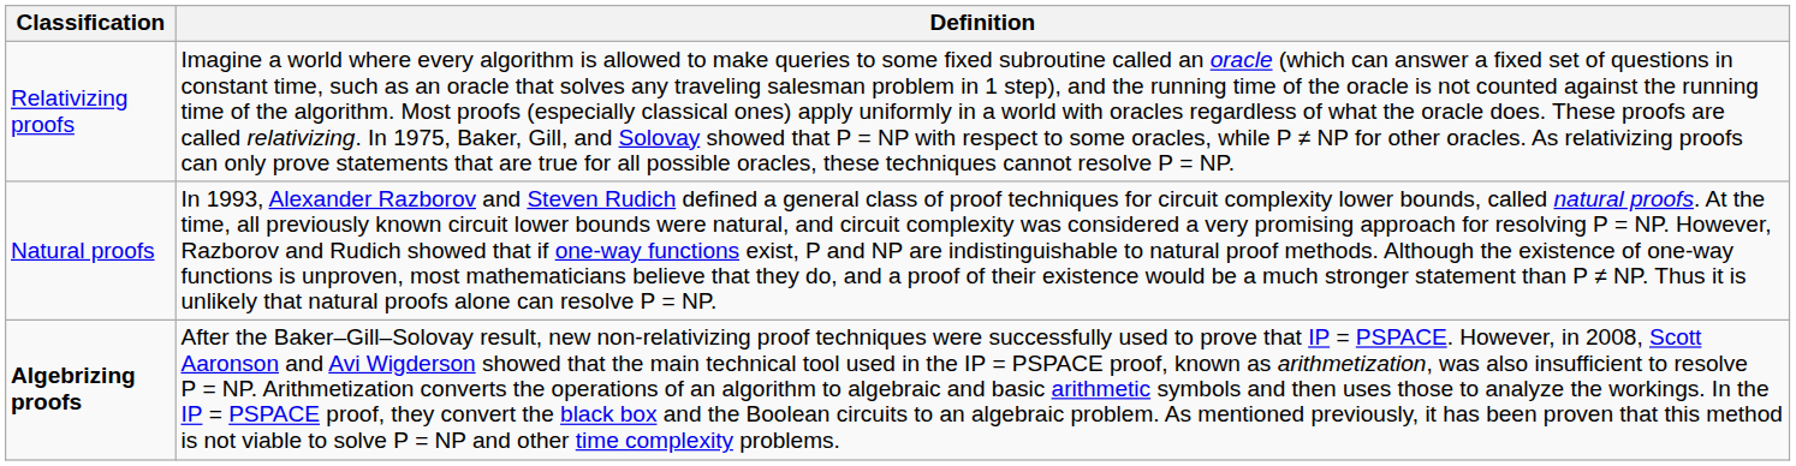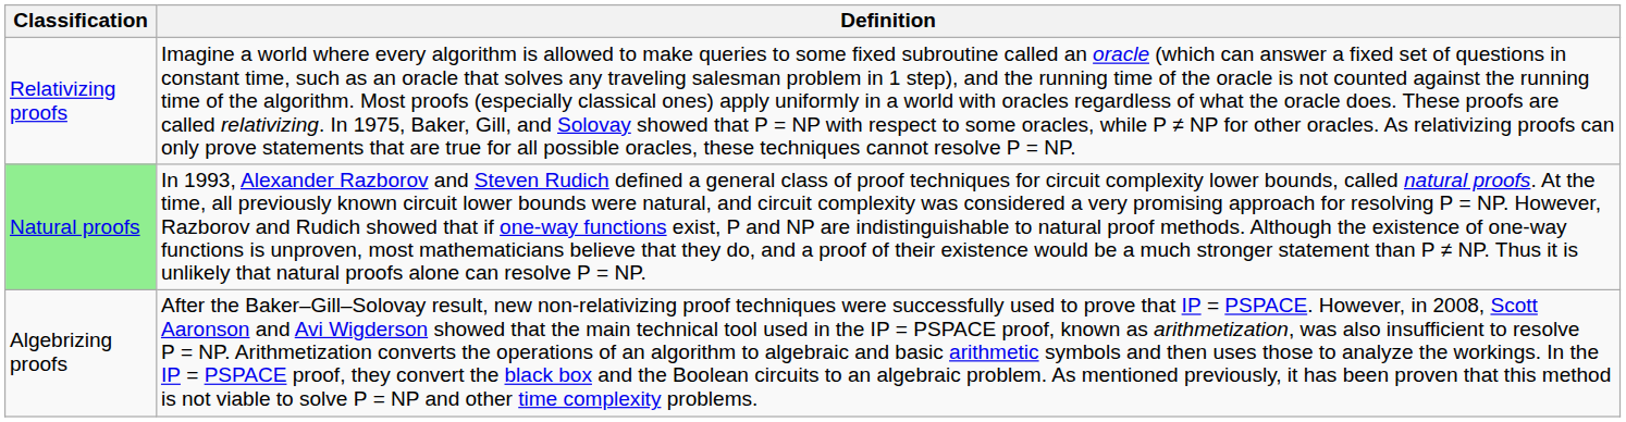Natural proofs | Classification: no background -> lightgreen background
Algebrizing proofs | Classification: bold -> normal
